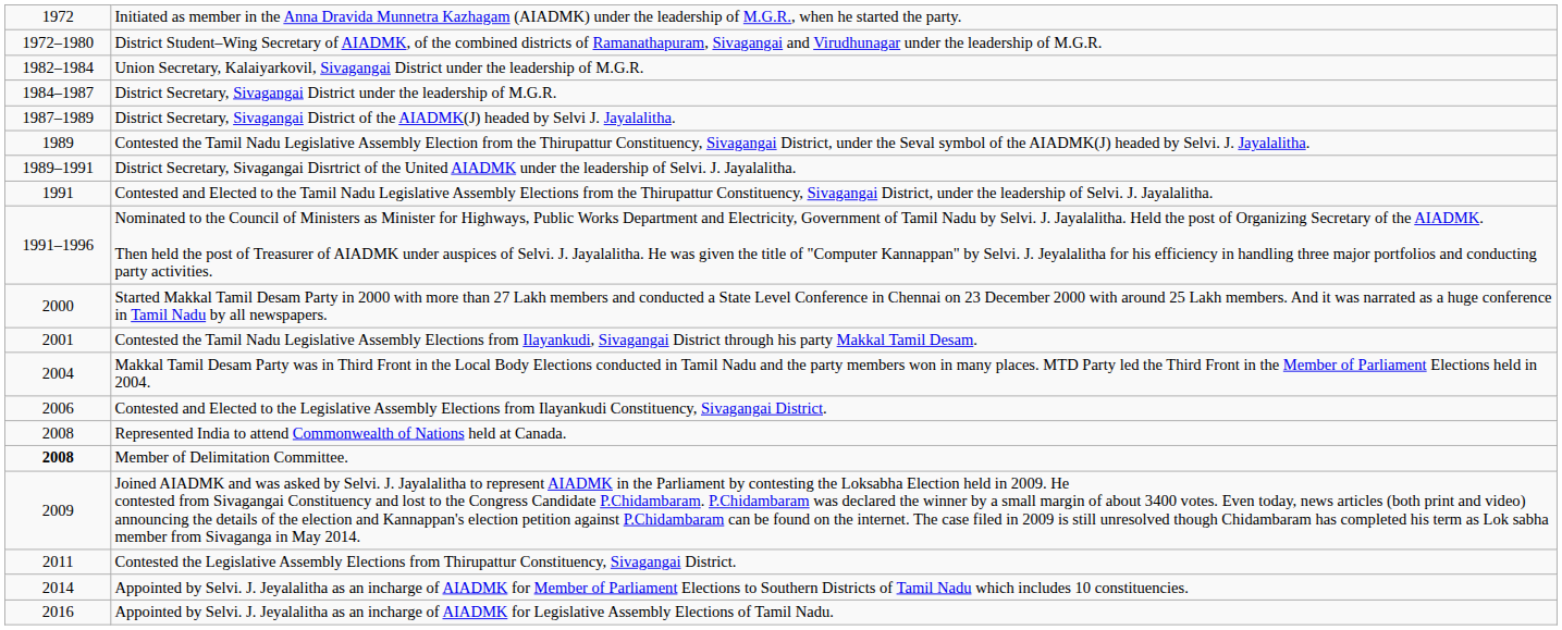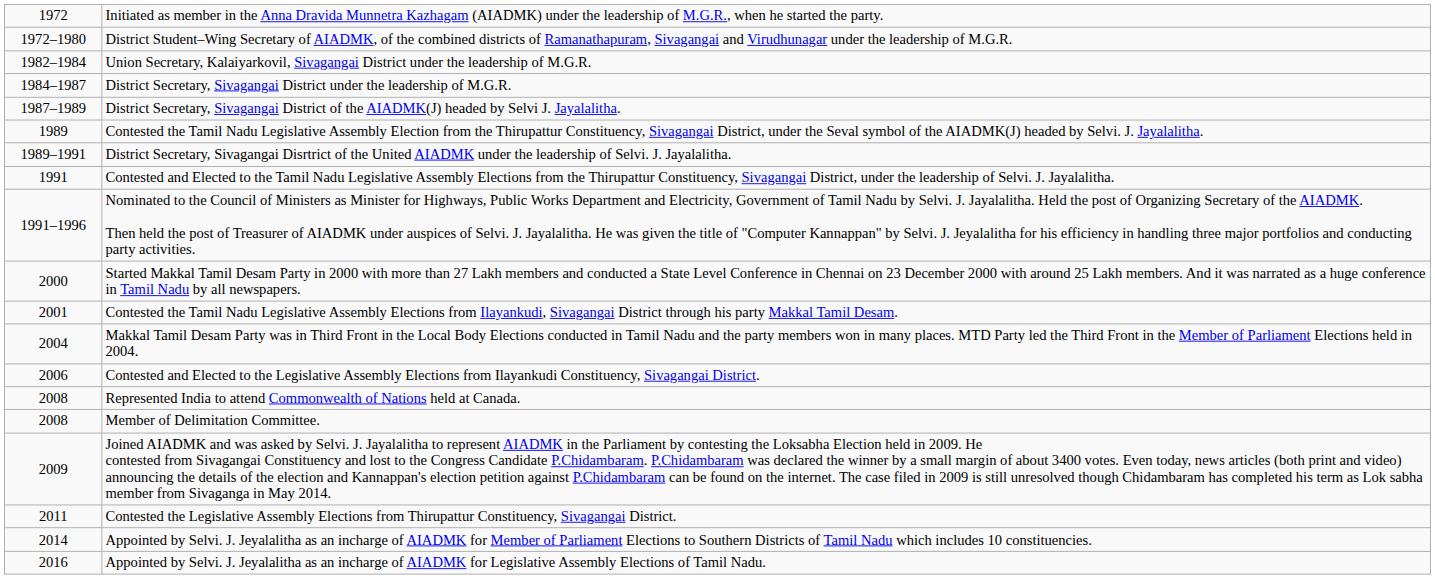Member of Delimitation Committee. | column 1: bold -> normal
